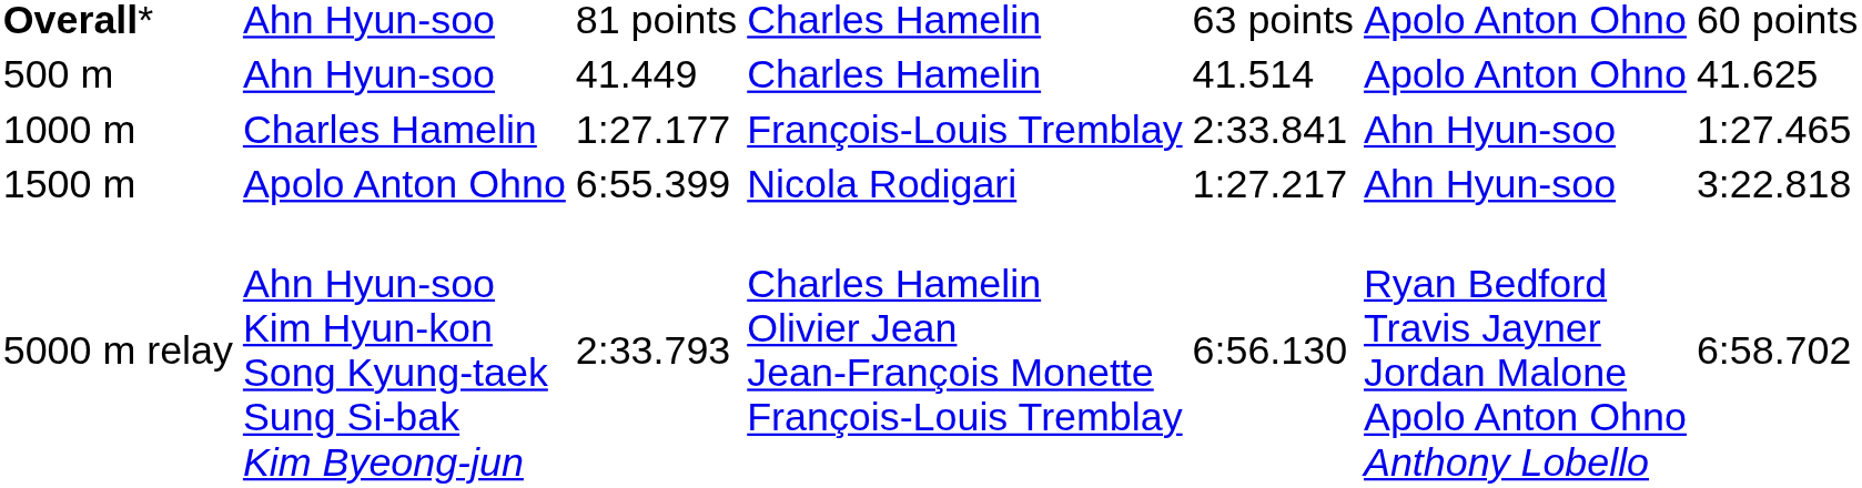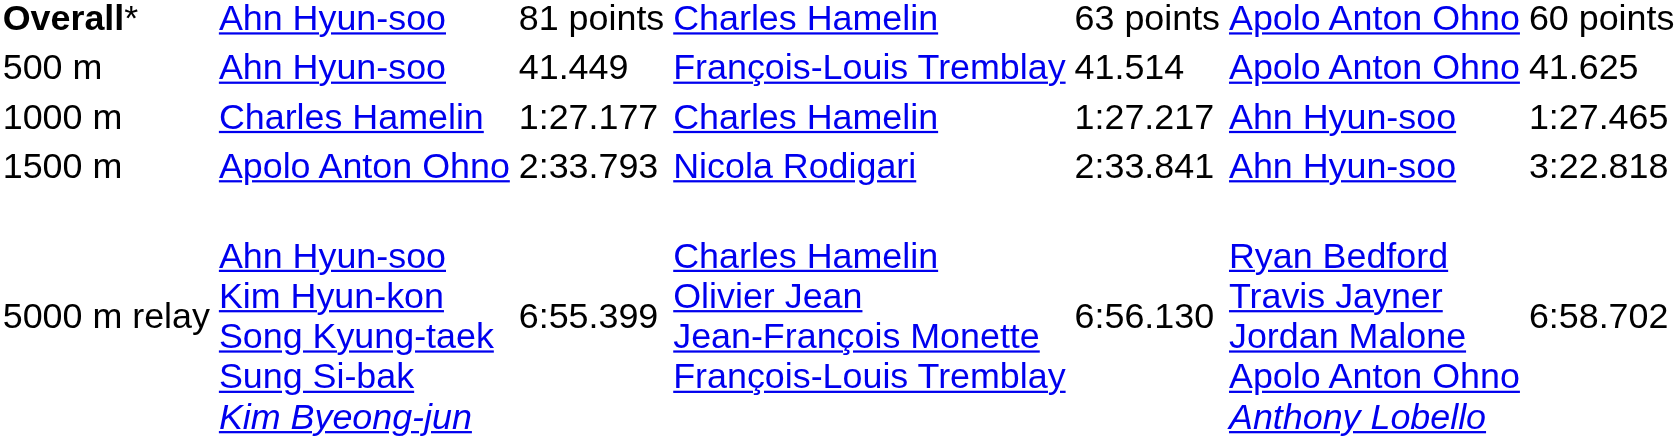row 2 | column 4: Charles Hamelin -> François-Louis Tremblay
row 3 | column 4: François-Louis Tremblay -> Charles Hamelin
row 3 | column 5: 2:33.841 -> 1:27.217
row 4 | column 3: 6:55.399 -> 2:33.793
row 4 | column 5: 1:27.217 -> 2:33.841
row 5 | column 3: 2:33.793 -> 6:55.399
